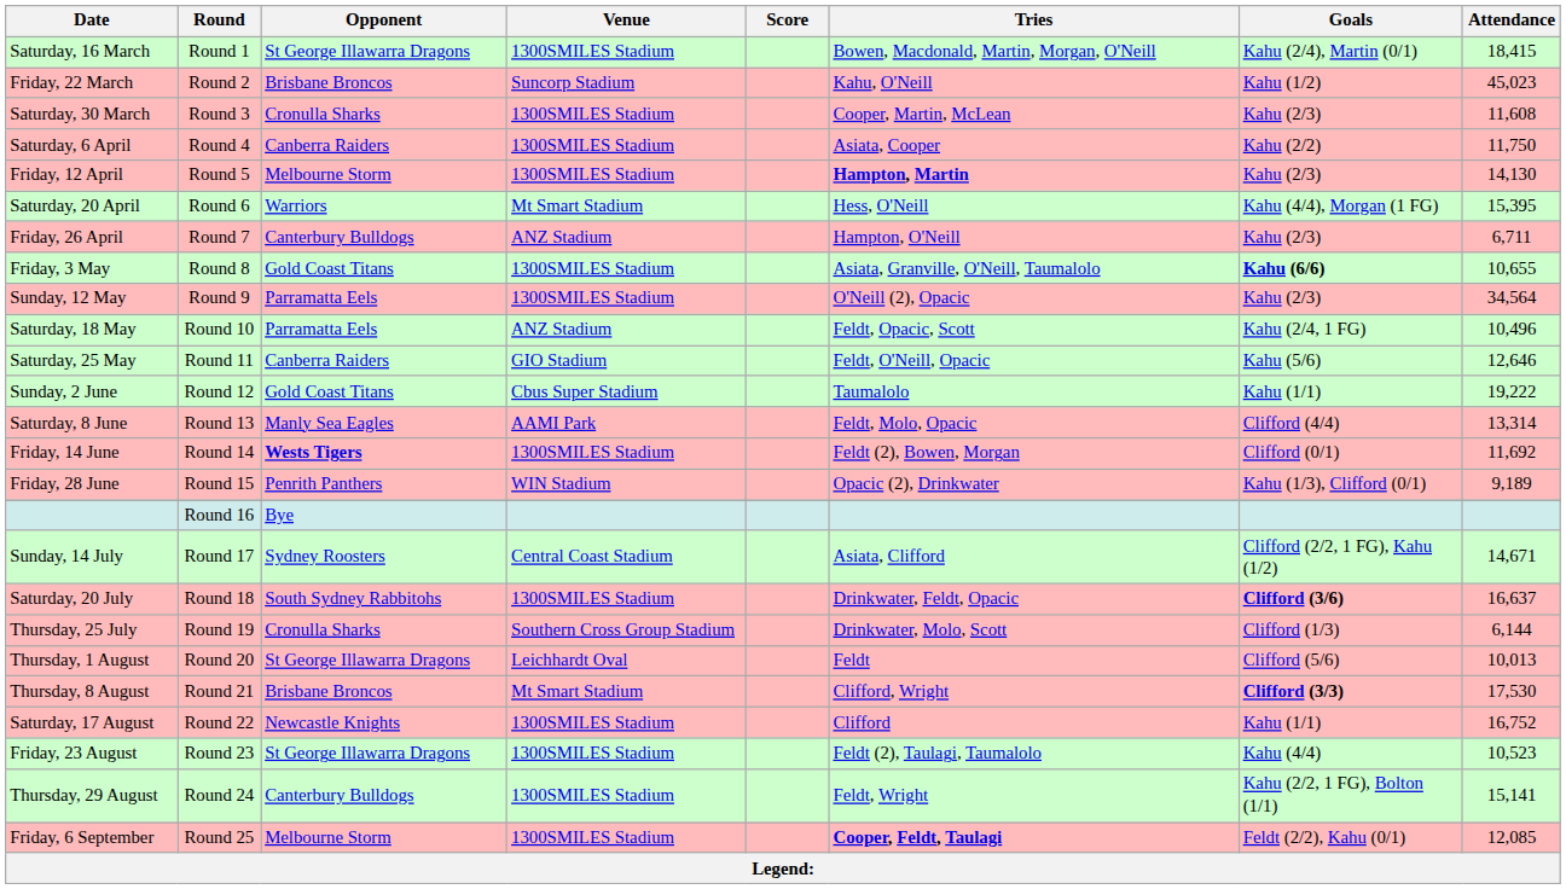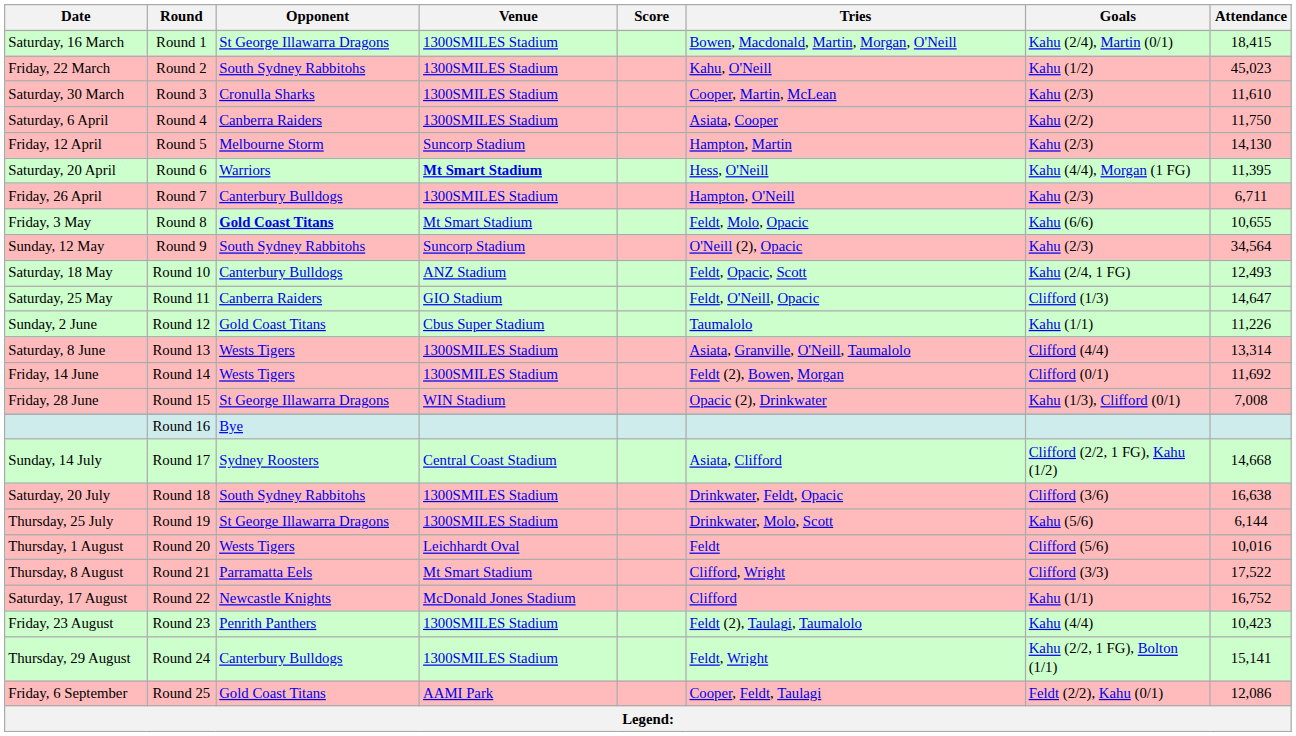Friday, 22 March | Opponent: Brisbane Broncos -> South Sydney Rabbitohs
Friday, 22 March | Venue: Suncorp Stadium -> 1300SMILES Stadium
Saturday, 30 March | Attendance: 11,608 -> 11,610
Friday, 12 April | Venue: 1300SMILES Stadium -> Suncorp Stadium
Friday, 12 April | Tries: bold -> normal
Saturday, 20 April | Venue: normal -> bold
Saturday, 20 April | Attendance: 15,395 -> 11,395
Friday, 26 April | Venue: ANZ Stadium -> 1300SMILES Stadium
Friday, 3 May | Opponent: normal -> bold
Friday, 3 May | Venue: 1300SMILES Stadium -> Mt Smart Stadium
Friday, 3 May | Tries: Asiata, Granville, O'Neill, Taumalolo -> Feldt, Molo, Opacic
Friday, 3 May | Goals: bold -> normal
Sunday, 12 May | Opponent: Parramatta Eels -> South Sydney Rabbitohs
Sunday, 12 May | Venue: 1300SMILES Stadium -> Suncorp Stadium
Saturday, 18 May | Opponent: Parramatta Eels -> Canterbury Bulldogs
Saturday, 18 May | Attendance: 10,496 -> 12,493
Saturday, 25 May | Goals: Kahu (5/6) -> Clifford (1/3)
Saturday, 25 May | Attendance: 12,646 -> 14,647
Sunday, 2 June | Attendance: 19,222 -> 11,226
Saturday, 8 June | Opponent: Manly Sea Eagles -> Wests Tigers
Saturday, 8 June | Venue: AAMI Park -> 1300SMILES Stadium
Saturday, 8 June | Tries: Feldt, Molo, Opacic -> Asiata, Granville, O'Neill, Taumalolo
Friday, 14 June | Opponent: bold -> normal
Friday, 28 June | Opponent: Penrith Panthers -> St George Illawarra Dragons
Friday, 28 June | Attendance: 9,189 -> 7,008
Sunday, 14 July | Attendance: 14,671 -> 14,668
Saturday, 20 July | Goals: bold -> normal
Saturday, 20 July | Attendance: 16,637 -> 16,638
Thursday, 25 July | Opponent: Cronulla Sharks -> St George Illawarra Dragons
Thursday, 25 July | Venue: Southern Cross Group Stadium -> 1300SMILES Stadium
Thursday, 25 July | Goals: Clifford (1/3) -> Kahu (5/6)
Thursday, 1 August | Opponent: St George Illawarra Dragons -> Wests Tigers
Thursday, 1 August | Attendance: 10,013 -> 10,016
Thursday, 8 August | Opponent: Brisbane Broncos -> Parramatta Eels
Thursday, 8 August | Goals: bold -> normal
Thursday, 8 August | Attendance: 17,530 -> 17,522
Saturday, 17 August | Venue: 1300SMILES Stadium -> McDonald Jones Stadium
Friday, 23 August | Opponent: St George Illawarra Dragons -> Penrith Panthers
Friday, 23 August | Attendance: 10,523 -> 10,423
Friday, 6 September | Opponent: Melbourne Storm -> Gold Coast Titans
Friday, 6 September | Venue: 1300SMILES Stadium -> AAMI Park
Friday, 6 September | Tries: bold -> normal
Friday, 6 September | Attendance: 12,085 -> 12,086
